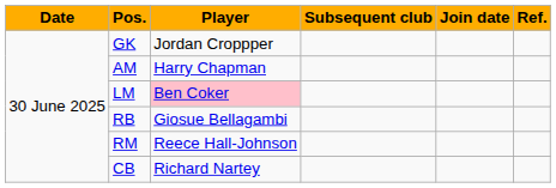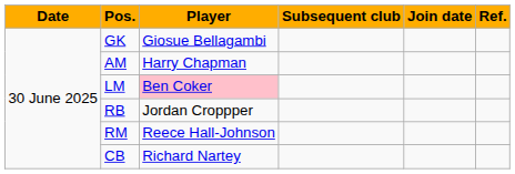GK | Player: Jordan Croppper -> Giosue Bellagambi
RB | Player: Giosue Bellagambi -> Jordan Croppper
